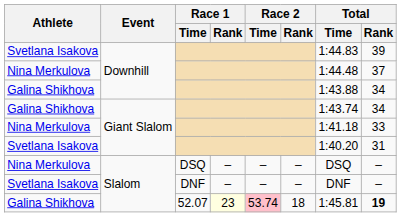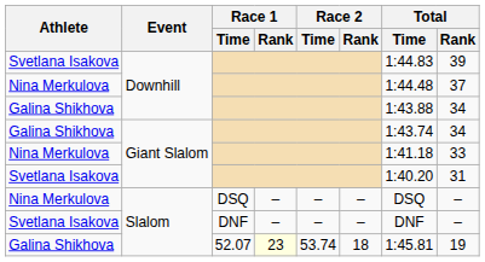52.07 | Race 2 / Time: pink background -> no background
52.07 | Total / Rank: bold -> normal
